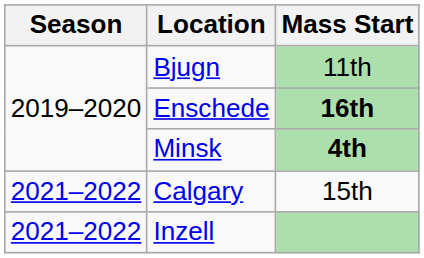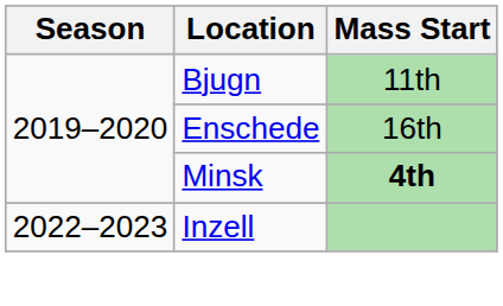Enschede | Mass Start: bold -> normal
- row: 2021–2022 | Calgary | 15th
Inzell | Season: 2021–2022 -> 2022–2023
